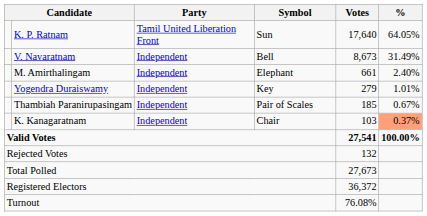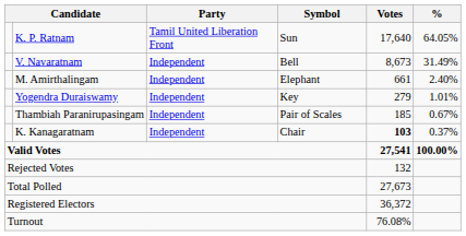K. Kanagaratnam | Votes: normal -> bold
K. Kanagaratnam | %: lightsalmon background -> no background
